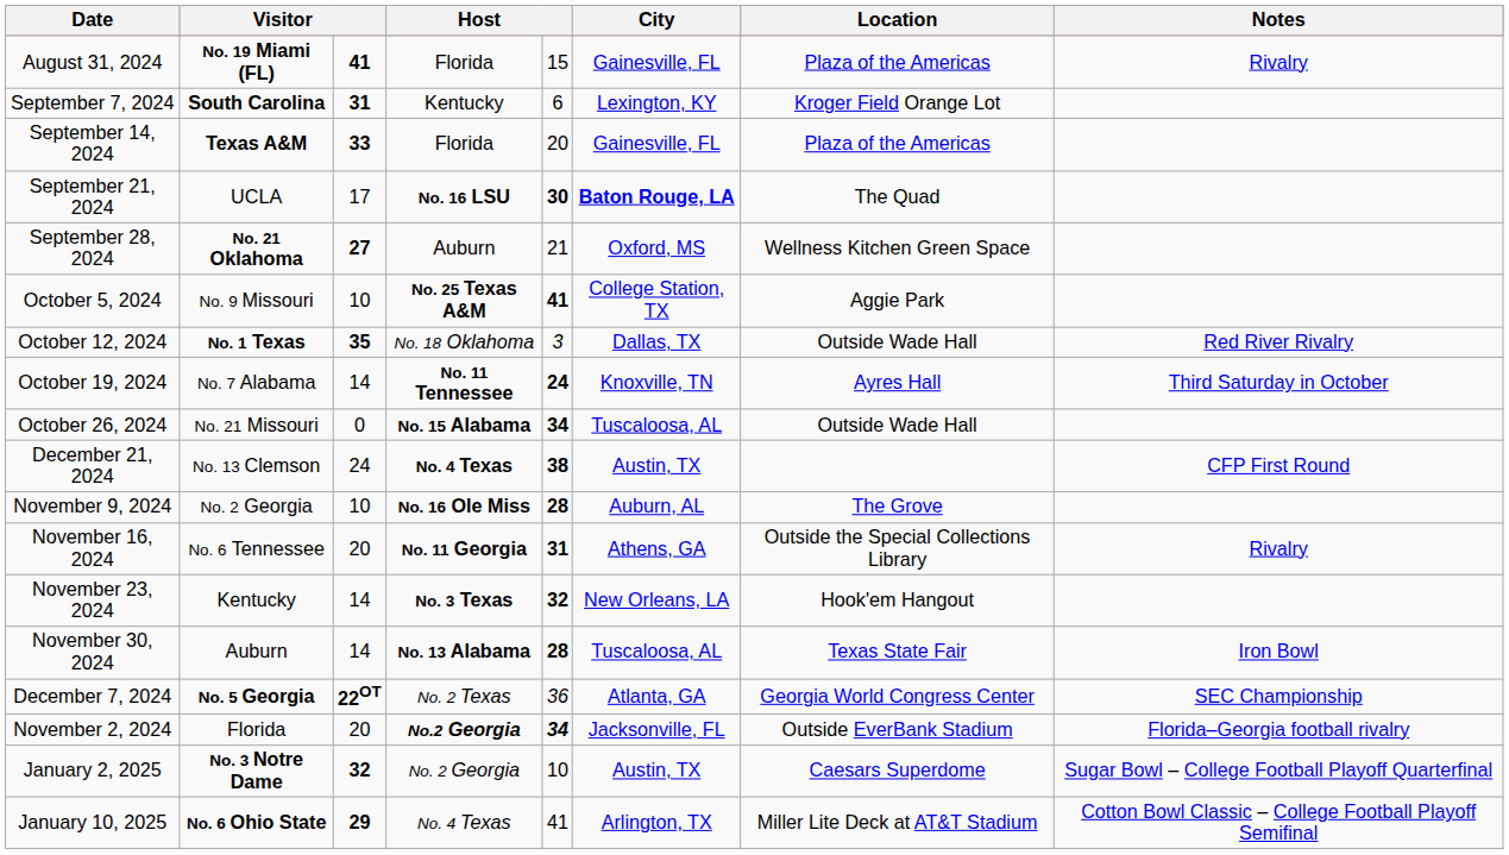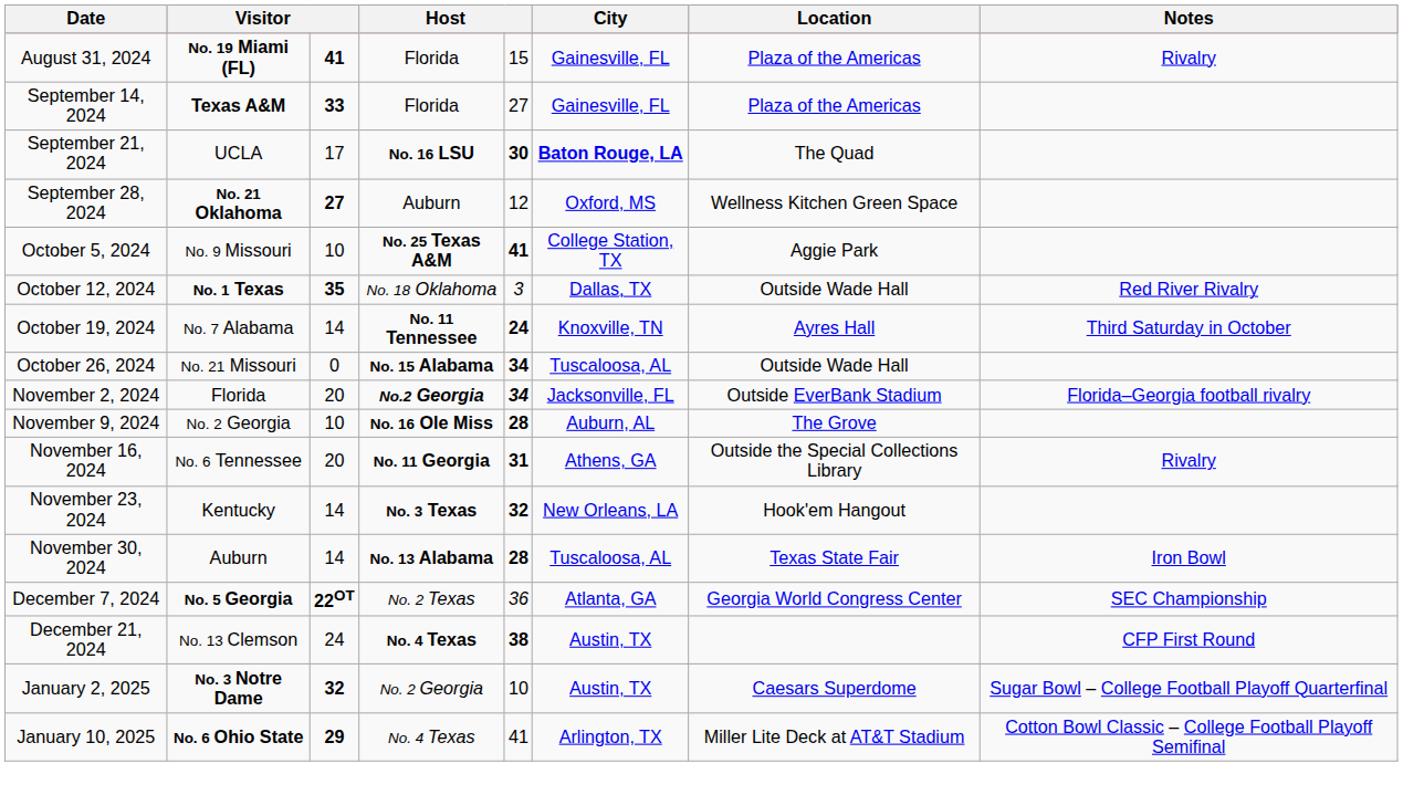- row: September 7, 2024 | South Carolina | 31 | Kentucky | 6 | Lexington, KY | Kroger Field Orange Lot
September 14, 2024 | column 5: 20 -> 27
September 28, 2024 | column 5: 21 -> 12
rows swapped: November 2, 2024 <-> December 21, 2024
